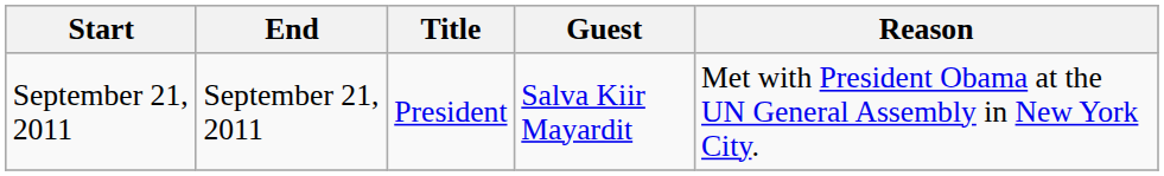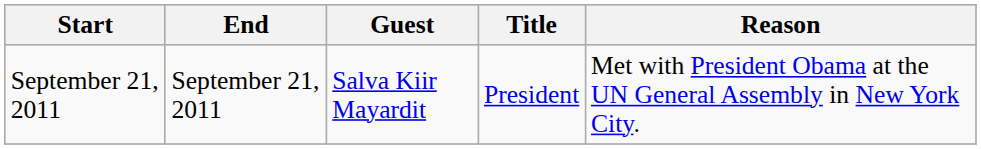columns swapped: Guest <-> Title
